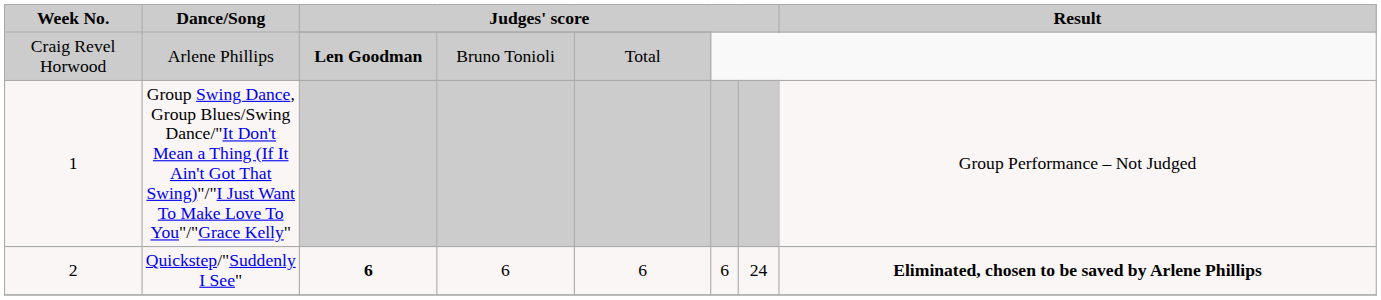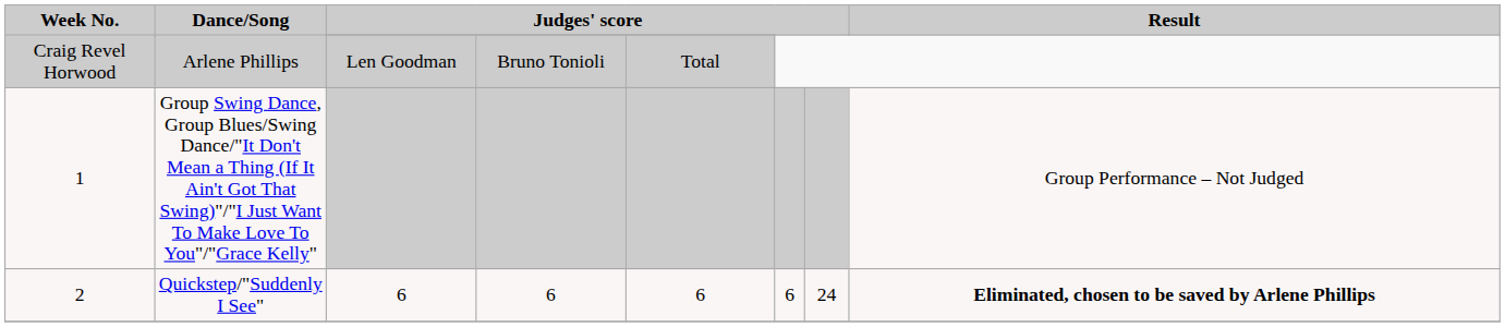Arlene Phillips | column 3: bold -> normal
Quickstep/"Suddenly I See" | column 3: bold -> normal
